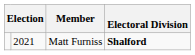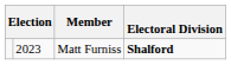Matt Furniss | column 2: 2021 -> 2023
